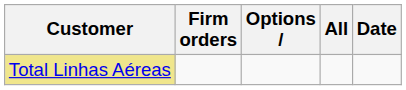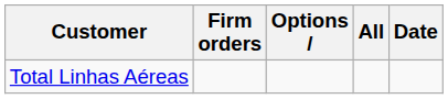row 2 | Customer: khaki background -> no background
